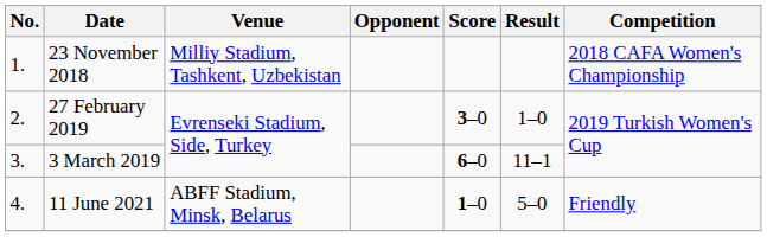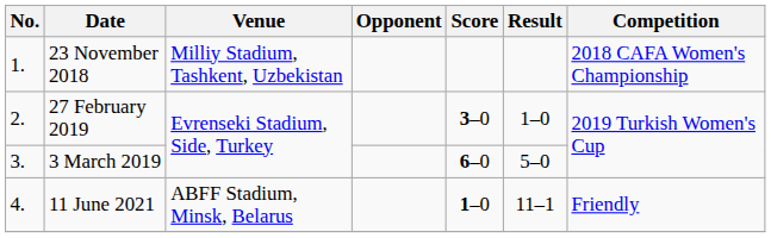3 March 2019 | Result: 11–1 -> 5–0
11 June 2021 | Result: 5–0 -> 11–1
